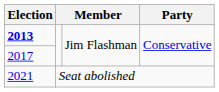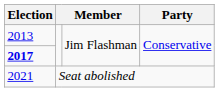2013 | Election: bold -> normal
2017 | Election: normal -> bold
